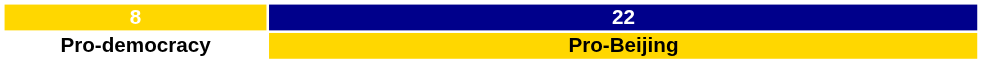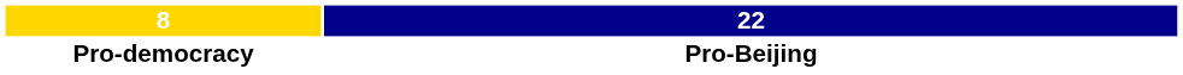Pro-democracy | 22: gold background -> no background
